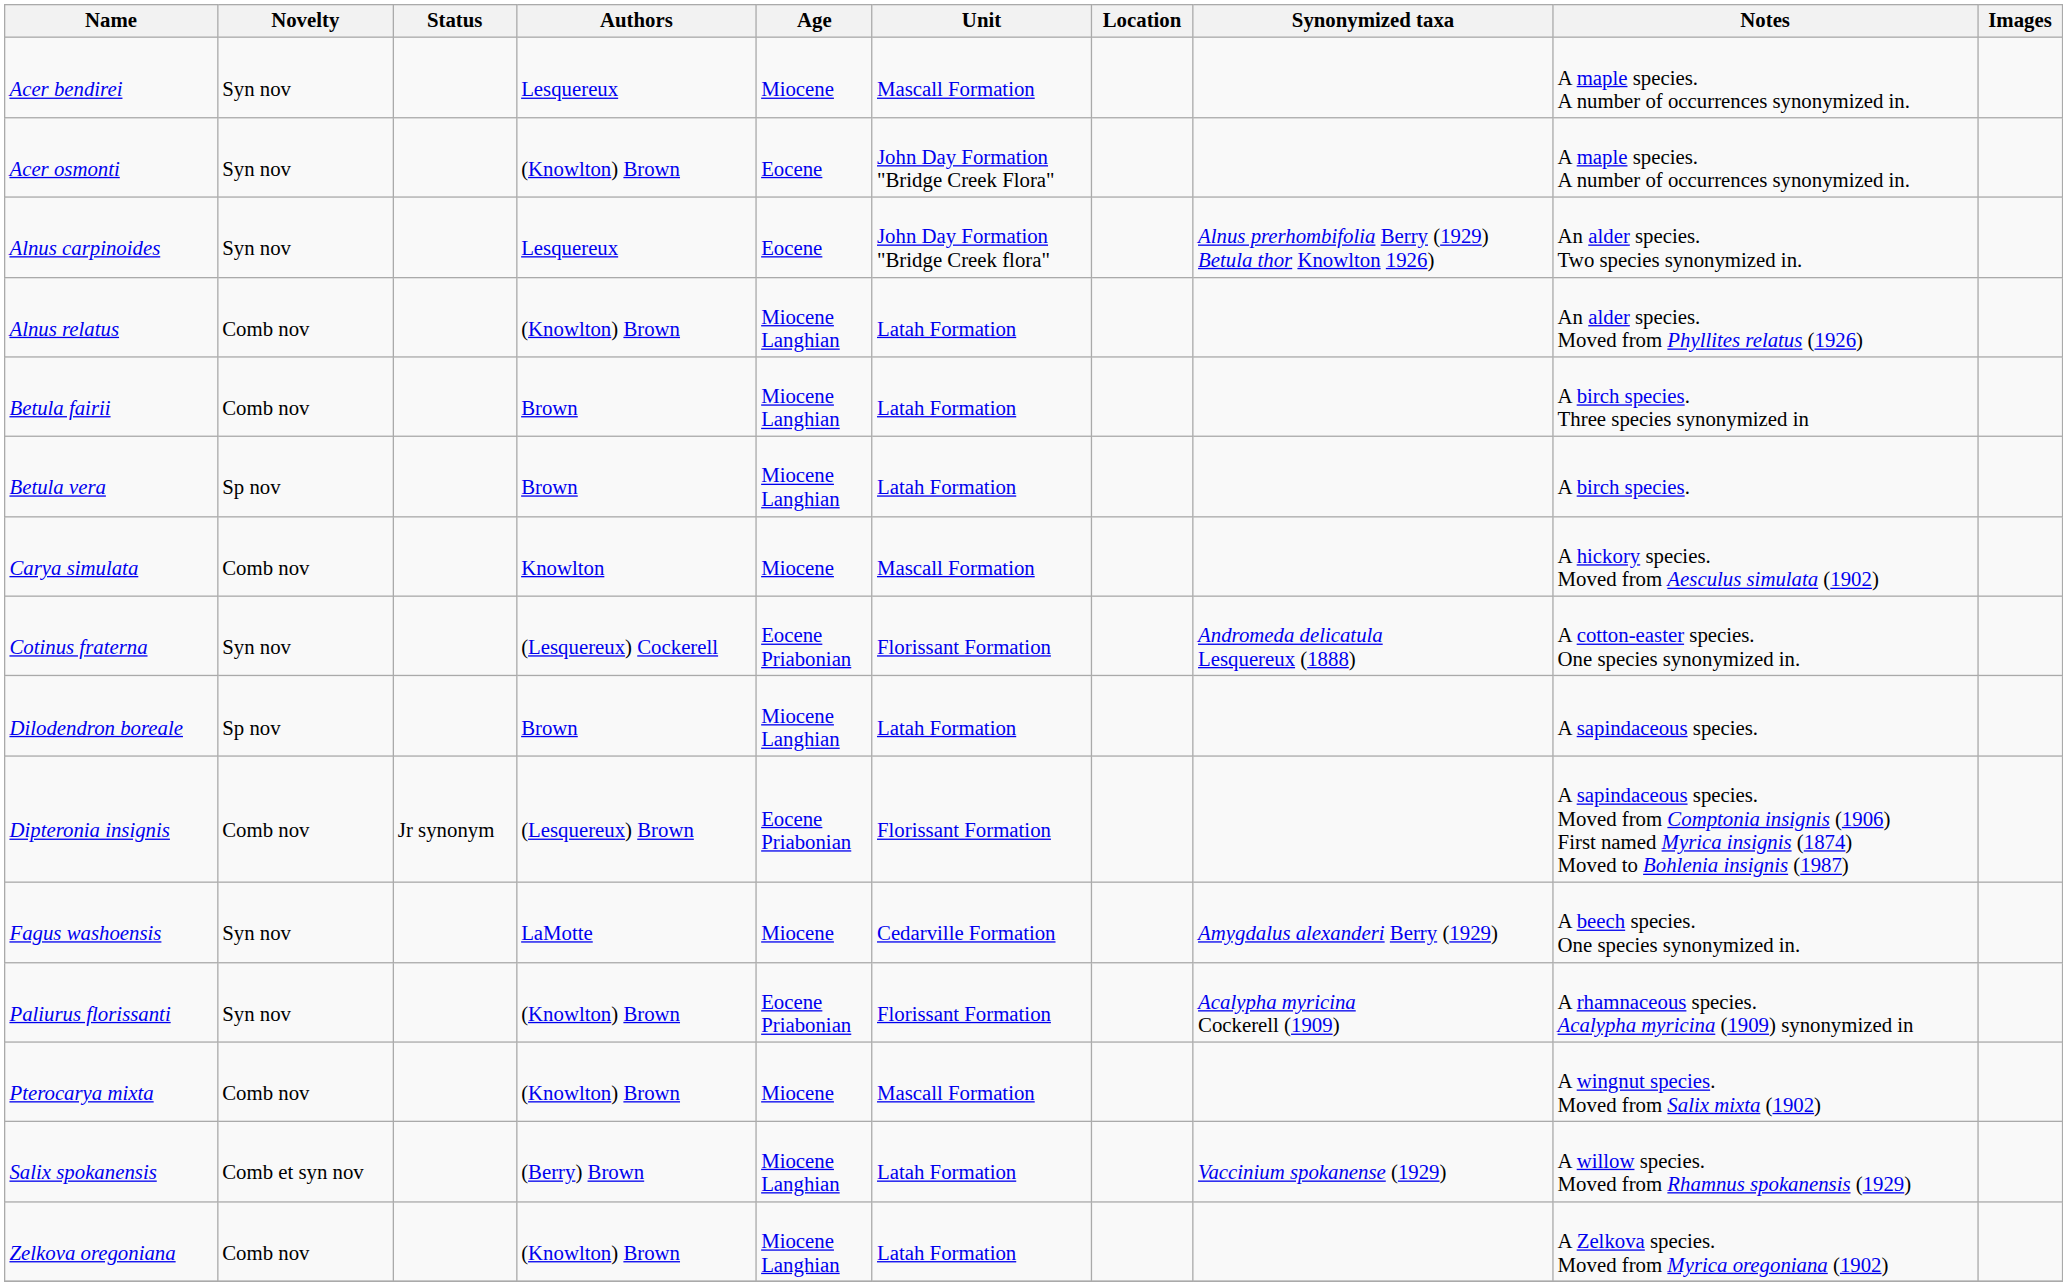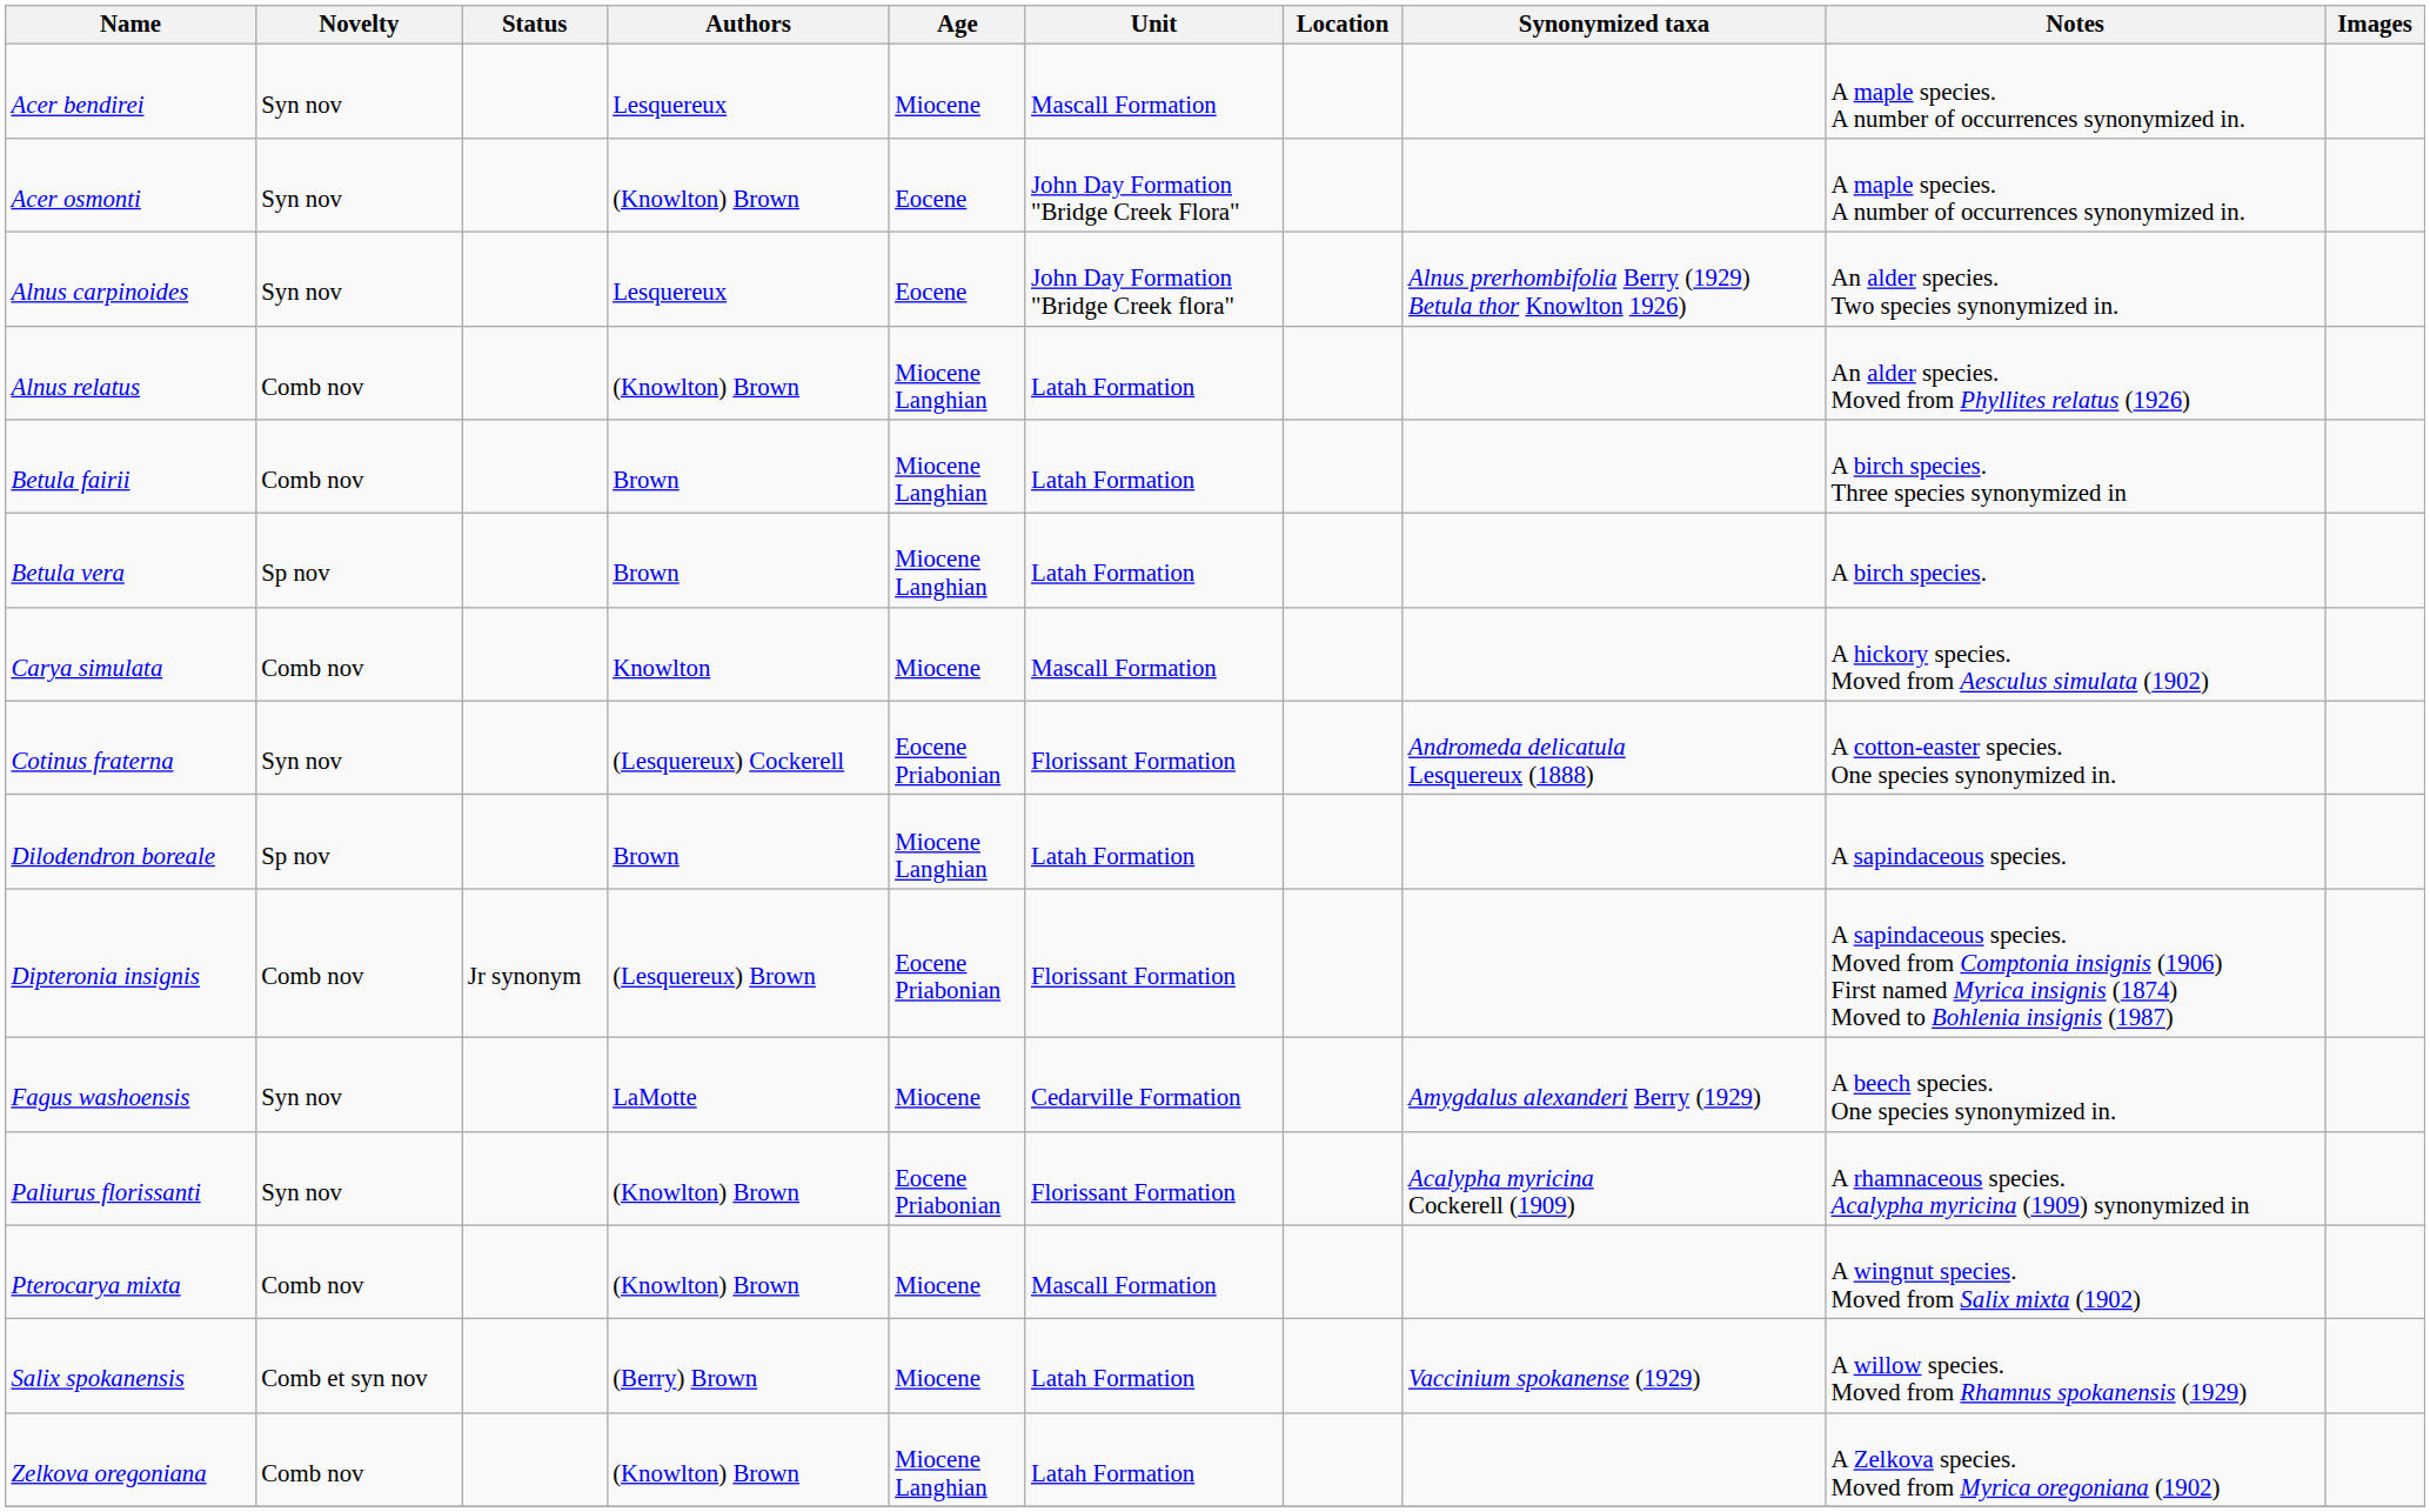Salix spokanensis | Age: Miocene Langhian -> Miocene
